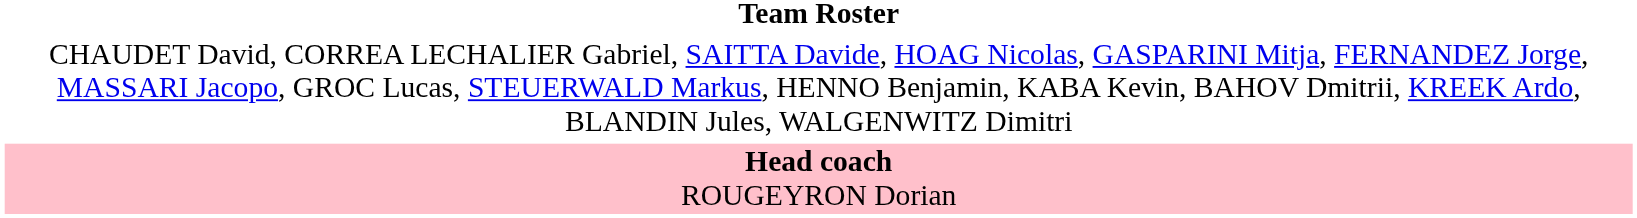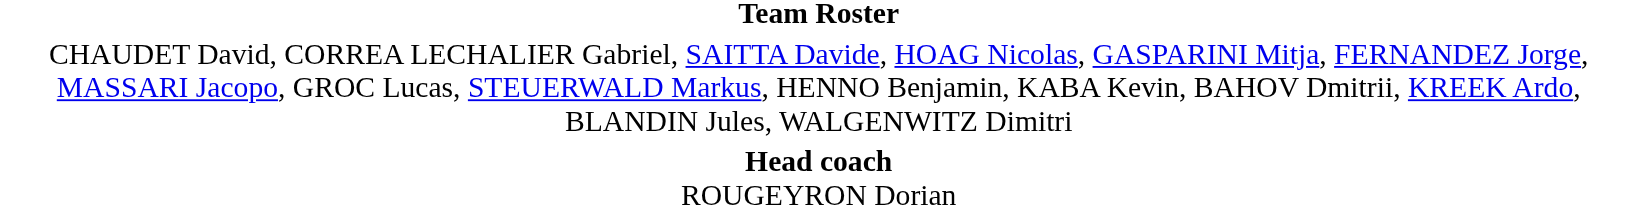row 3 | column 1: pink background -> no background
